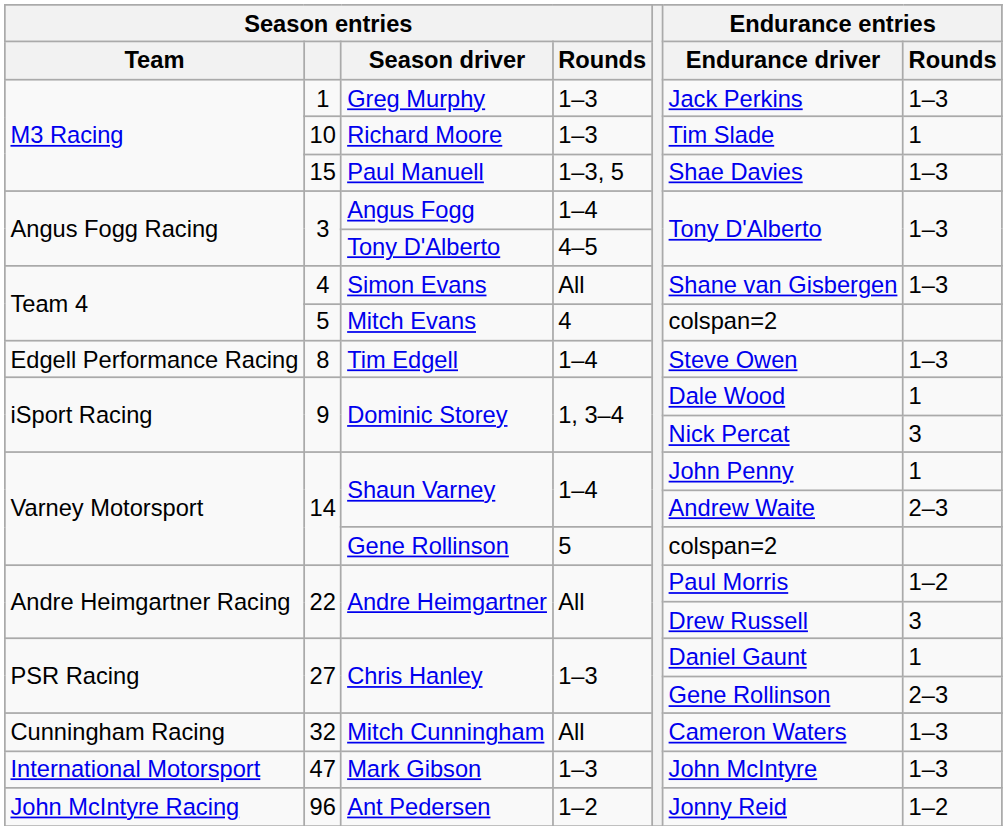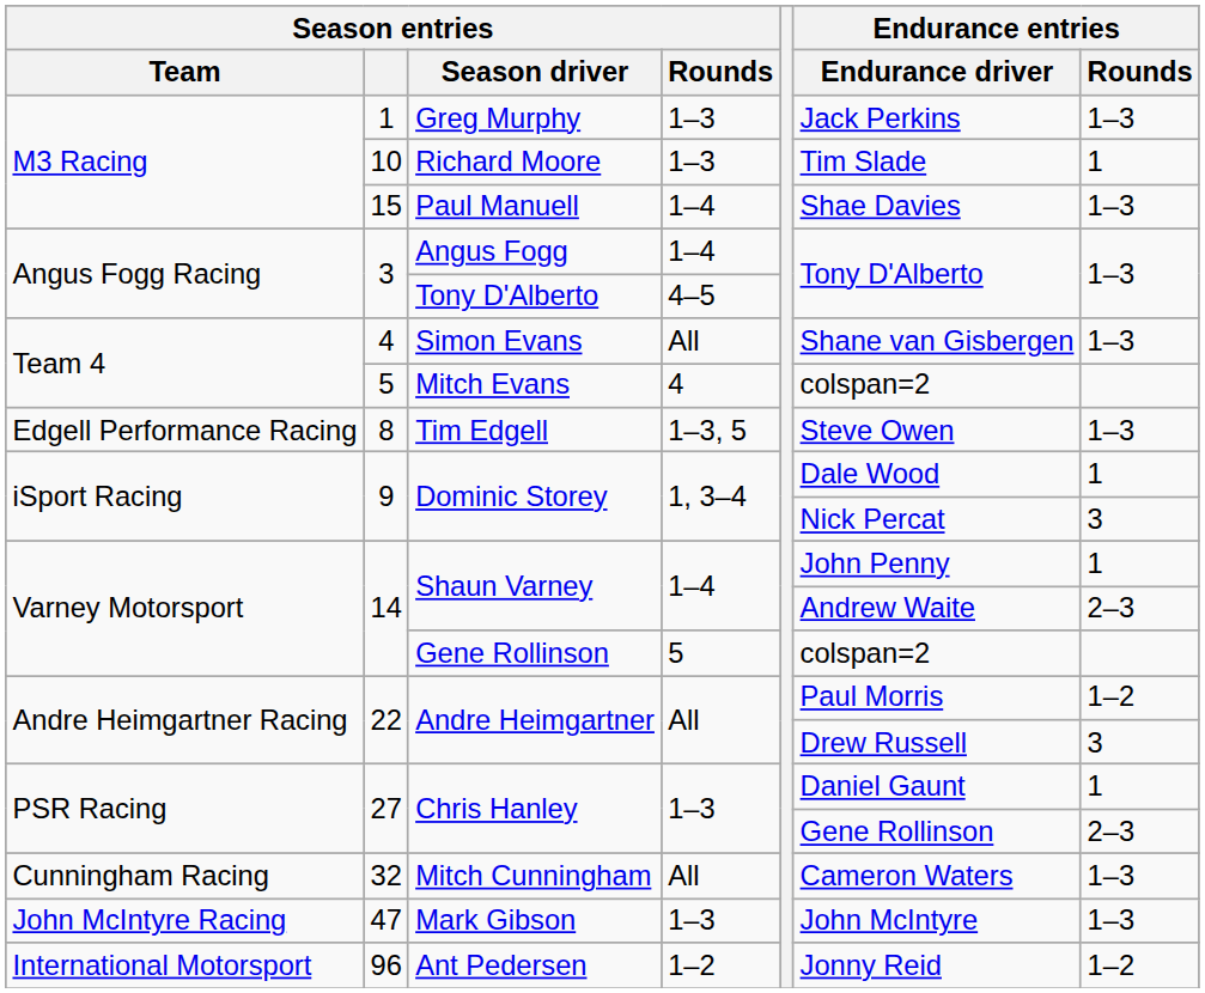Paul Manuell | Season entries / Rounds: 1–3, 5 -> 1–4
Tim Edgell | Season entries / Rounds: 1–4 -> 1–3, 5
Mark Gibson | Season entries / Team: International Motorsport -> John McIntyre Racing
Ant Pedersen | Season entries / Team: John McIntyre Racing -> International Motorsport
